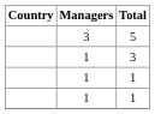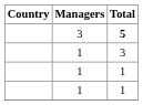5 | Total: normal -> bold
